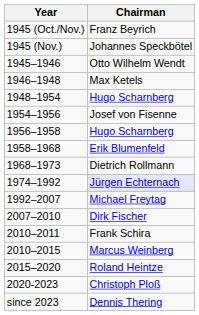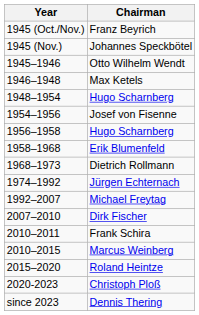row 11 | Chairman: lavender background -> no background
